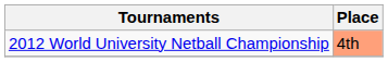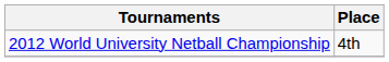2012 World University Netball Championship | Place: lightsalmon background -> no background
